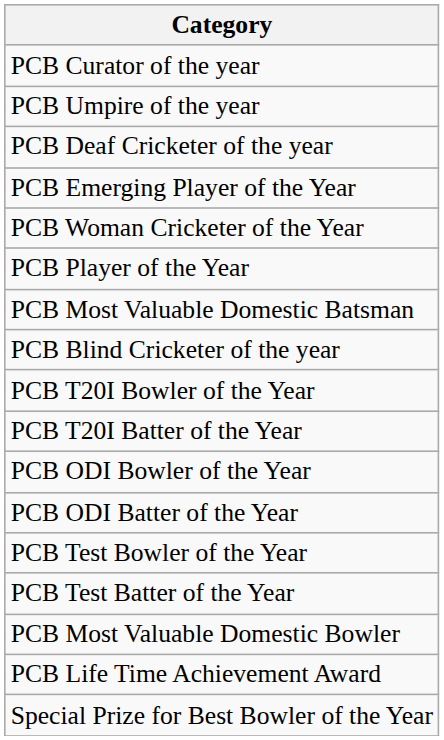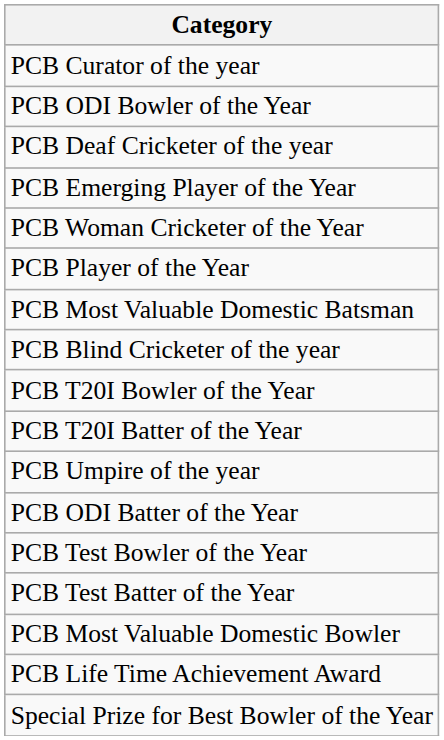row 3 | column 1: PCB Umpire of the year -> PCB ODI Bowler of the Year
row 12 | column 1: PCB ODI Bowler of the Year -> PCB Umpire of the year
